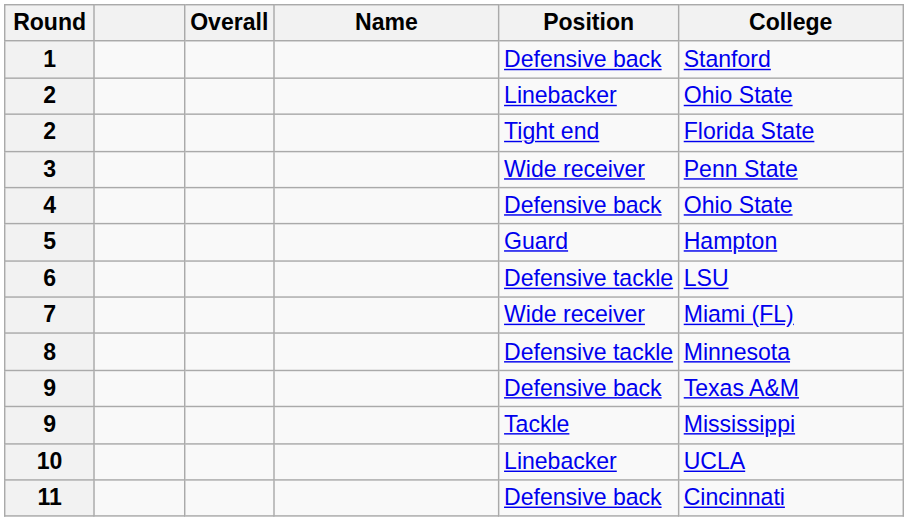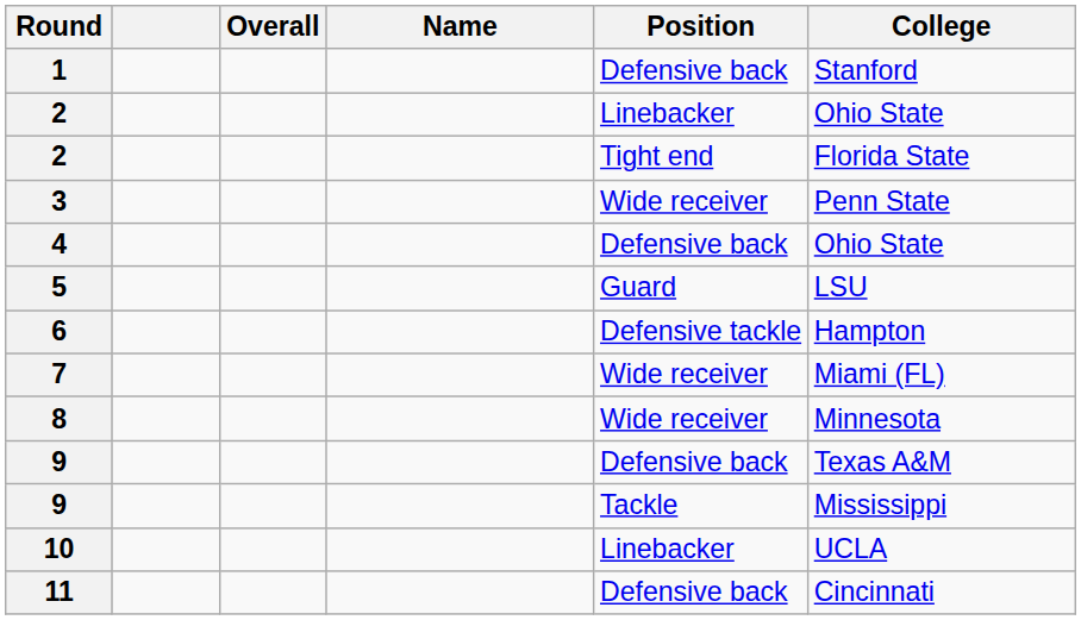5 | College: Hampton -> LSU
6 | College: LSU -> Hampton
8 | Position: Defensive tackle -> Wide receiver
